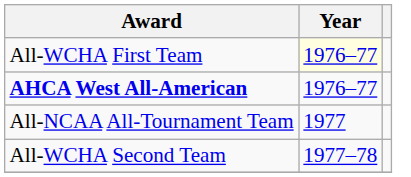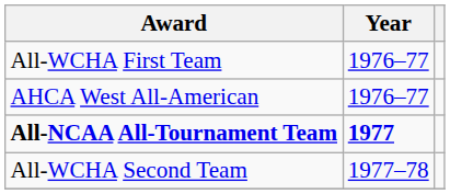row 2 | Year: lightyellow background -> no background
row 3 | Award: bold -> normal
row 4 | Award: normal -> bold
row 4 | Year: normal -> bold
